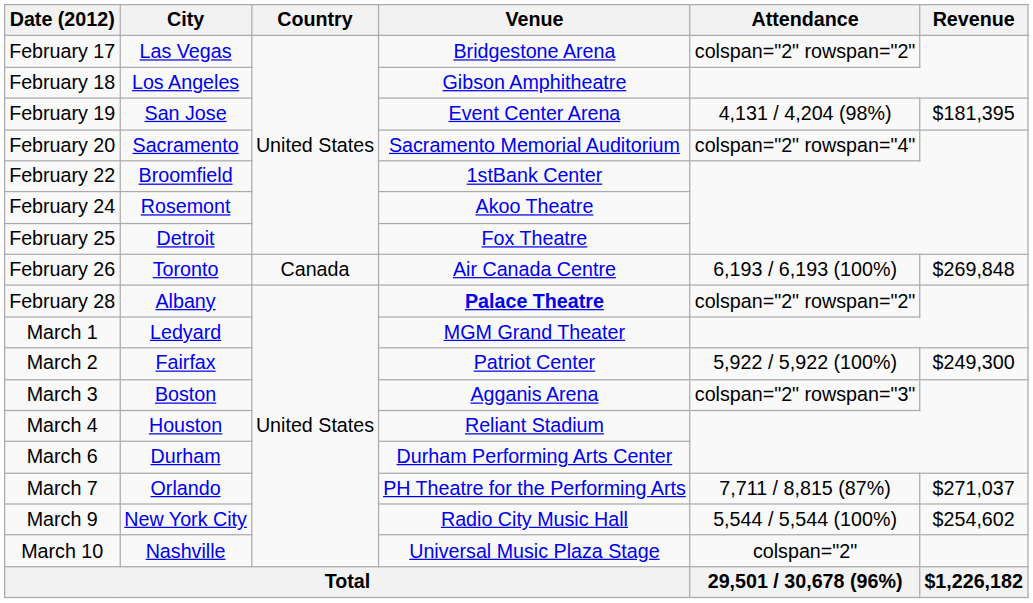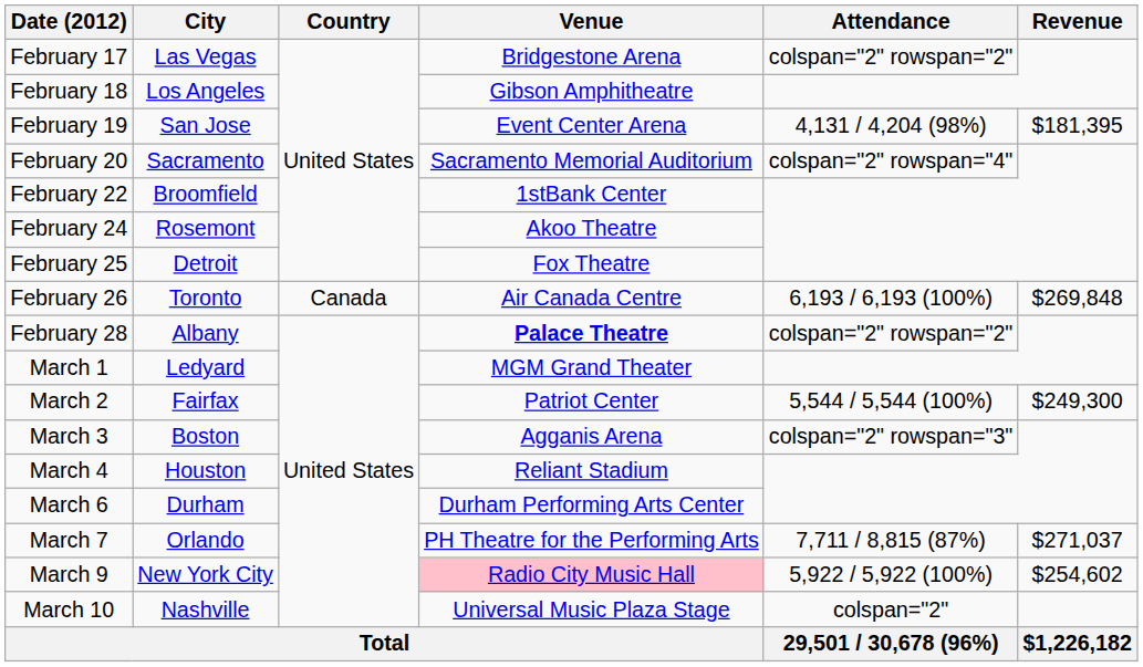March 2 | Attendance: 5,922 / 5,922 (100%) -> 5,544 / 5,544 (100%)
March 9 | Venue: no background -> pink background
March 9 | Attendance: 5,544 / 5,544 (100%) -> 5,922 / 5,922 (100%)
